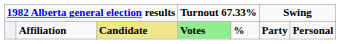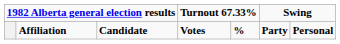Affiliation | column 3: khaki background -> no background
Affiliation | column 4: lightgreen background -> no background
